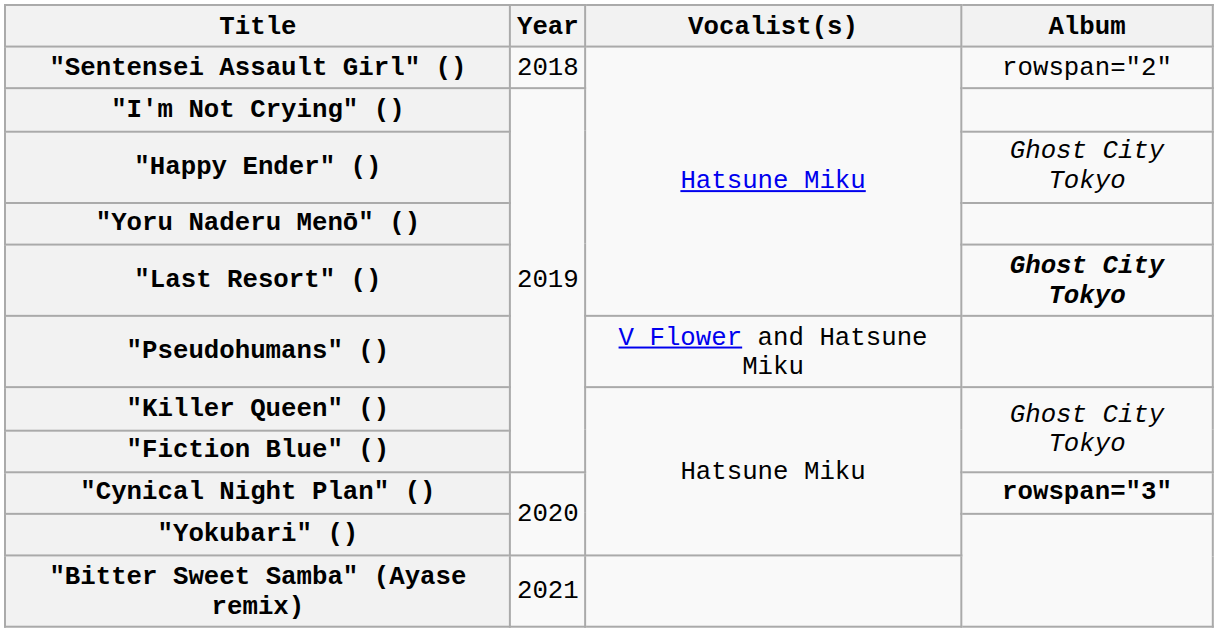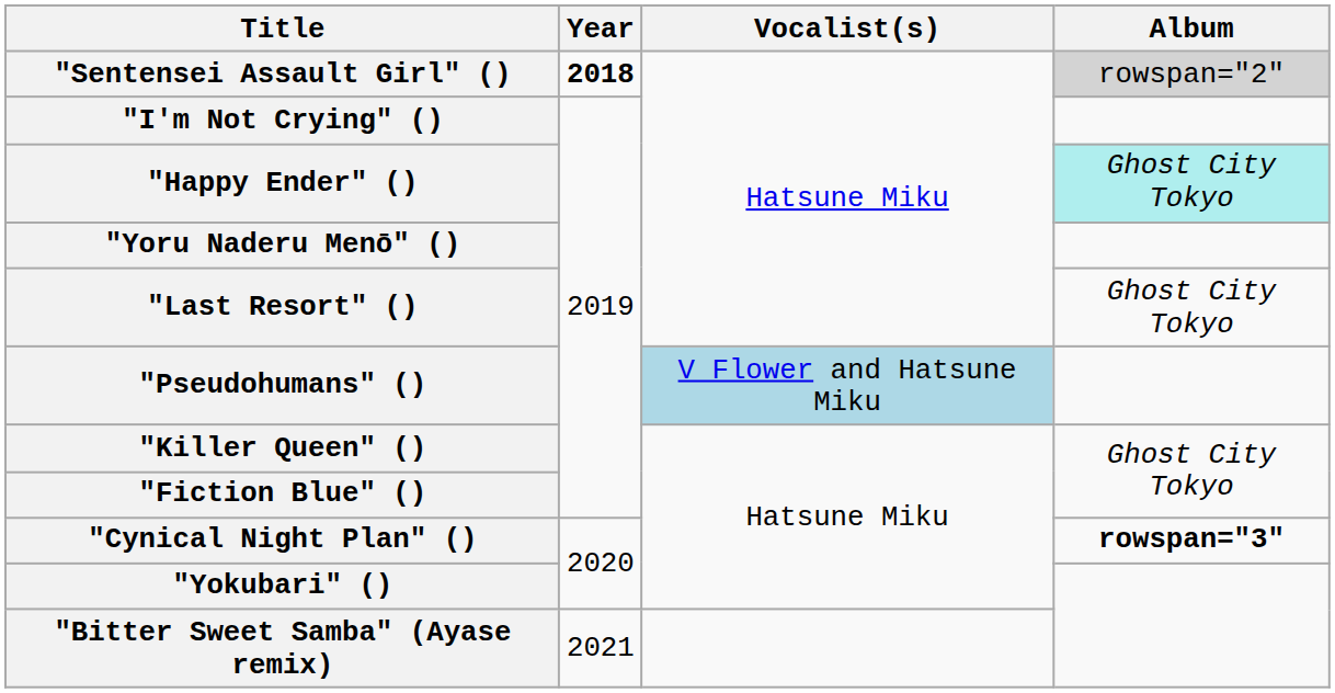"Sentensei Assault Girl" () | Year: normal -> bold
"Sentensei Assault Girl" () | Album: no background -> lightgrey background
"Happy Ender" () | Album: no background -> paleturquoise background
"Last Resort" () | Album: bold -> normal
"Pseudohumans" () | Vocalist(s): no background -> lightblue background
